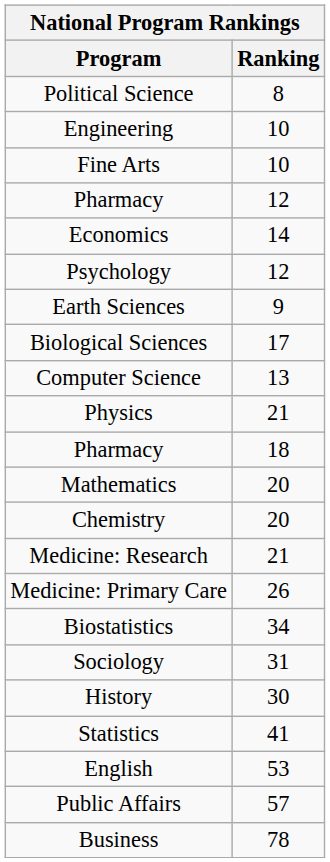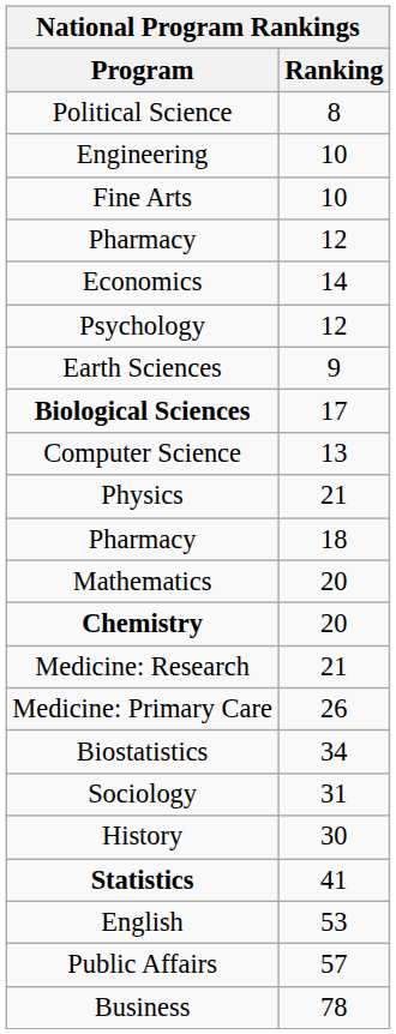Biological Sciences | Program: normal -> bold
Chemistry | Program: normal -> bold
Statistics | Program: normal -> bold
